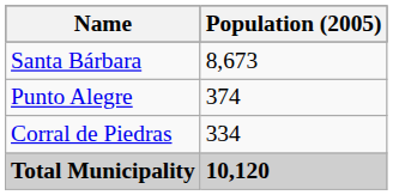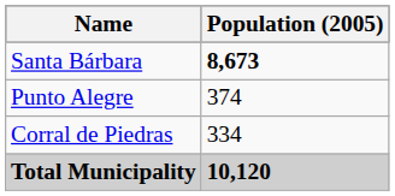Santa Bárbara | Population (2005): normal -> bold
